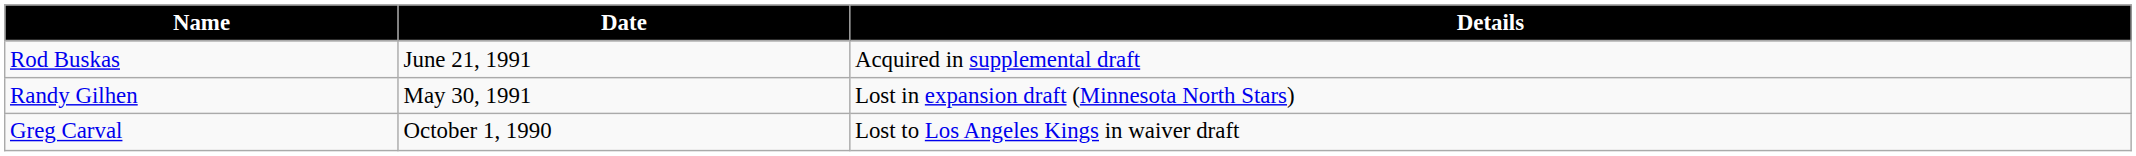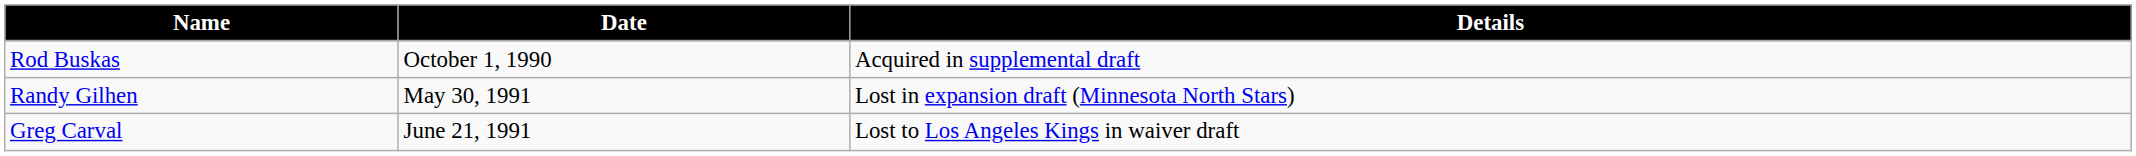Rod Buskas | Date: June 21, 1991 -> October 1, 1990
Greg Carval | Date: October 1, 1990 -> June 21, 1991
